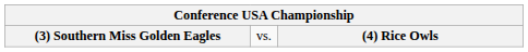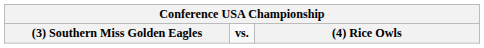(3) Southern Miss Golden Eagles | column 2: normal -> bold
